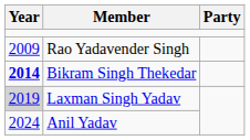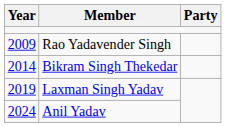Bikram Singh Thekedar | Year: bold -> normal
Laxman Singh Yadav | Year: lightgrey background -> no background
